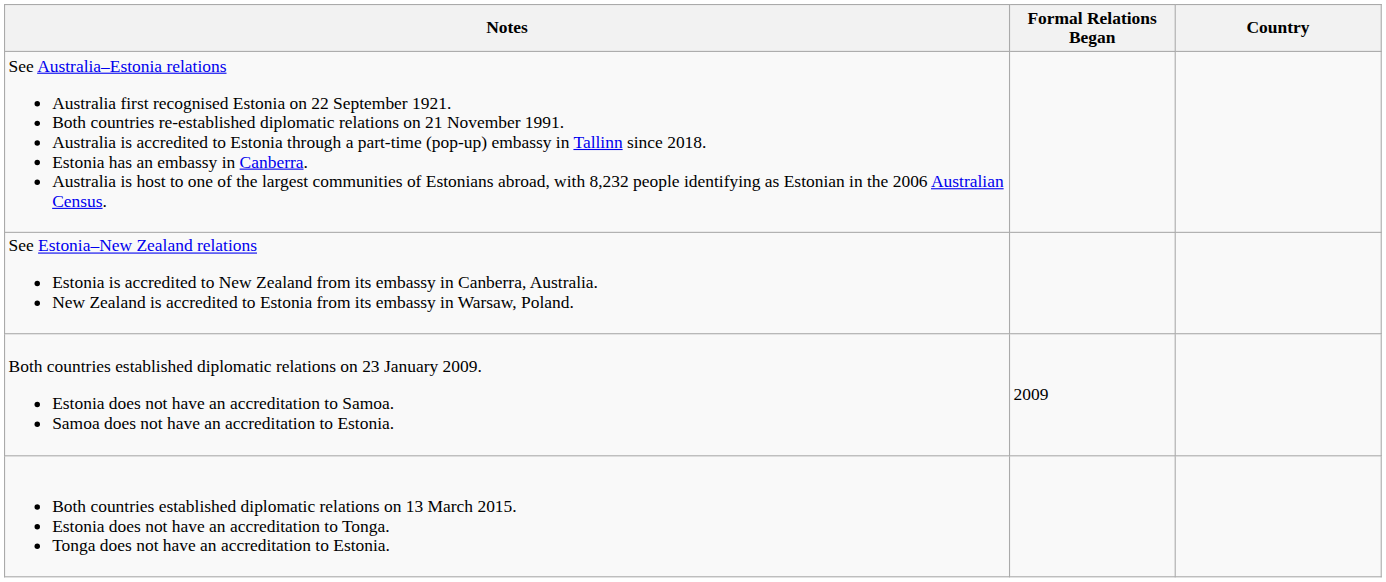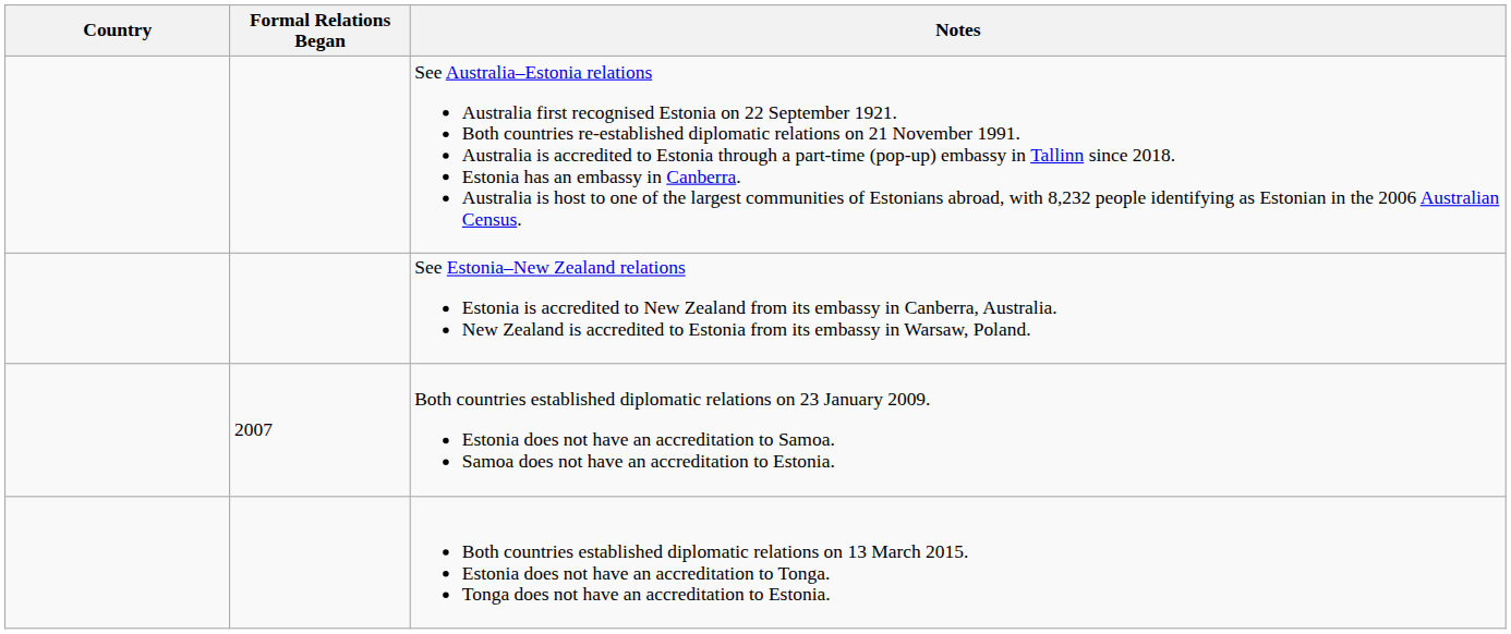columns swapped: Country <-> Notes
row 4 | Formal Relations Began: 2009 -> 2007
